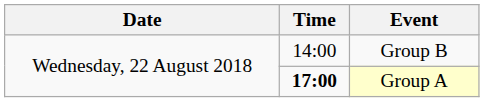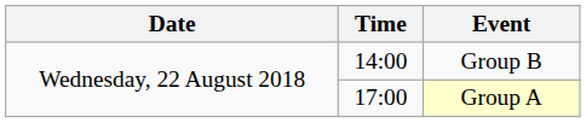Group A | Time: bold -> normal
